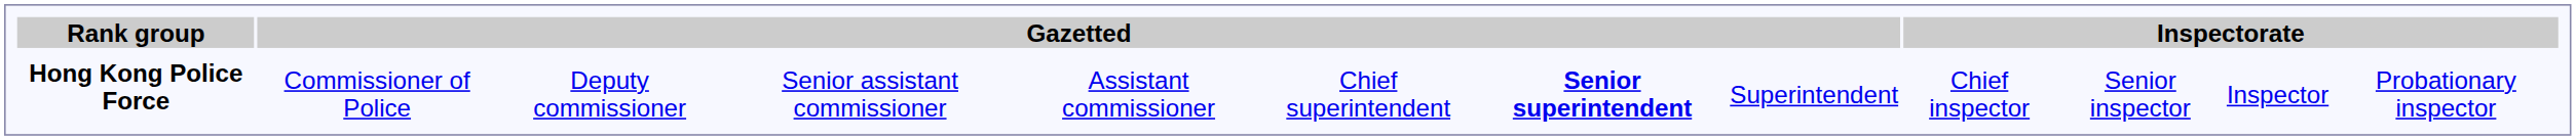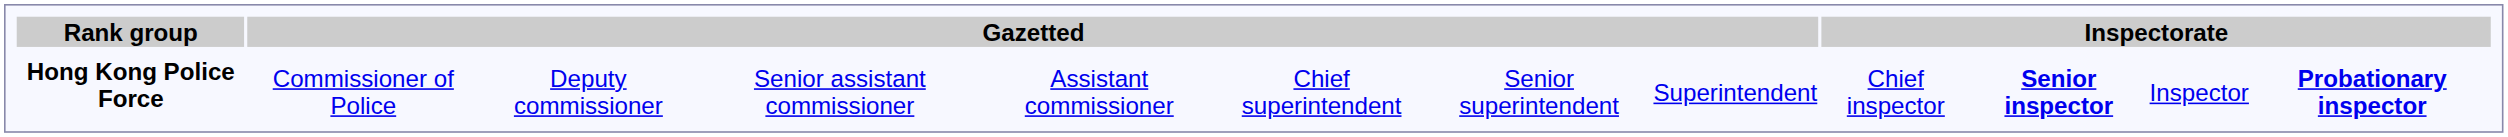Commissioner of Police | column 7: bold -> normal
Commissioner of Police | column 10: normal -> bold
Commissioner of Police | column 12: normal -> bold
